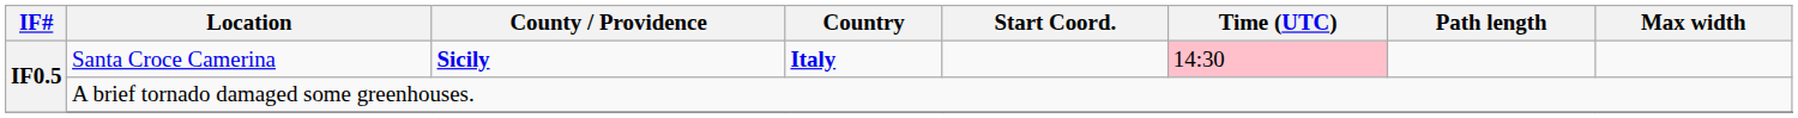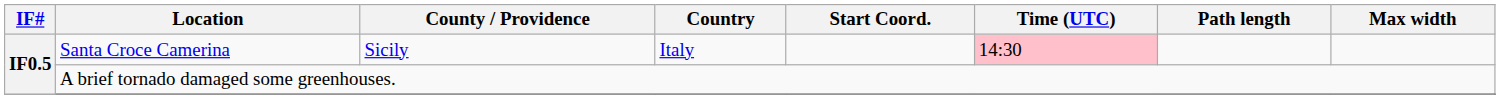Santa Croce Camerina | County / Providence: bold -> normal
Santa Croce Camerina | Country: bold -> normal
